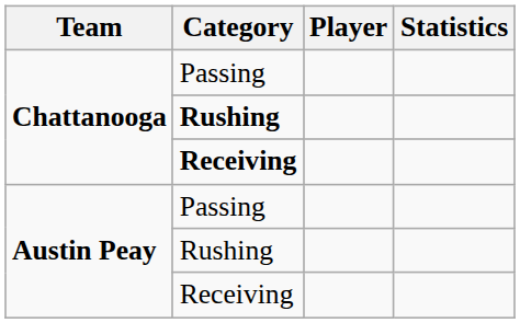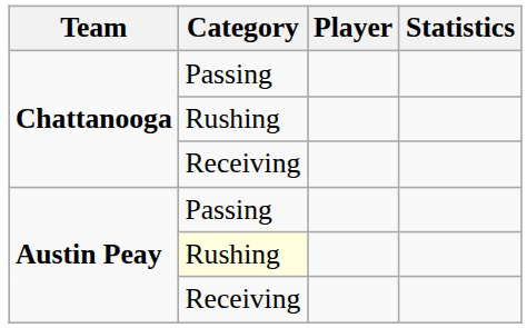Chattanooga / Rushing | Category: bold -> normal
Chattanooga / Receiving | Category: bold -> normal
Austin Peay / Rushing | Category: no background -> lightyellow background
